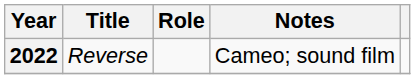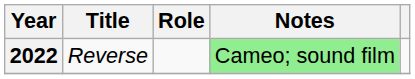2022 | Notes: no background -> lightgreen background
